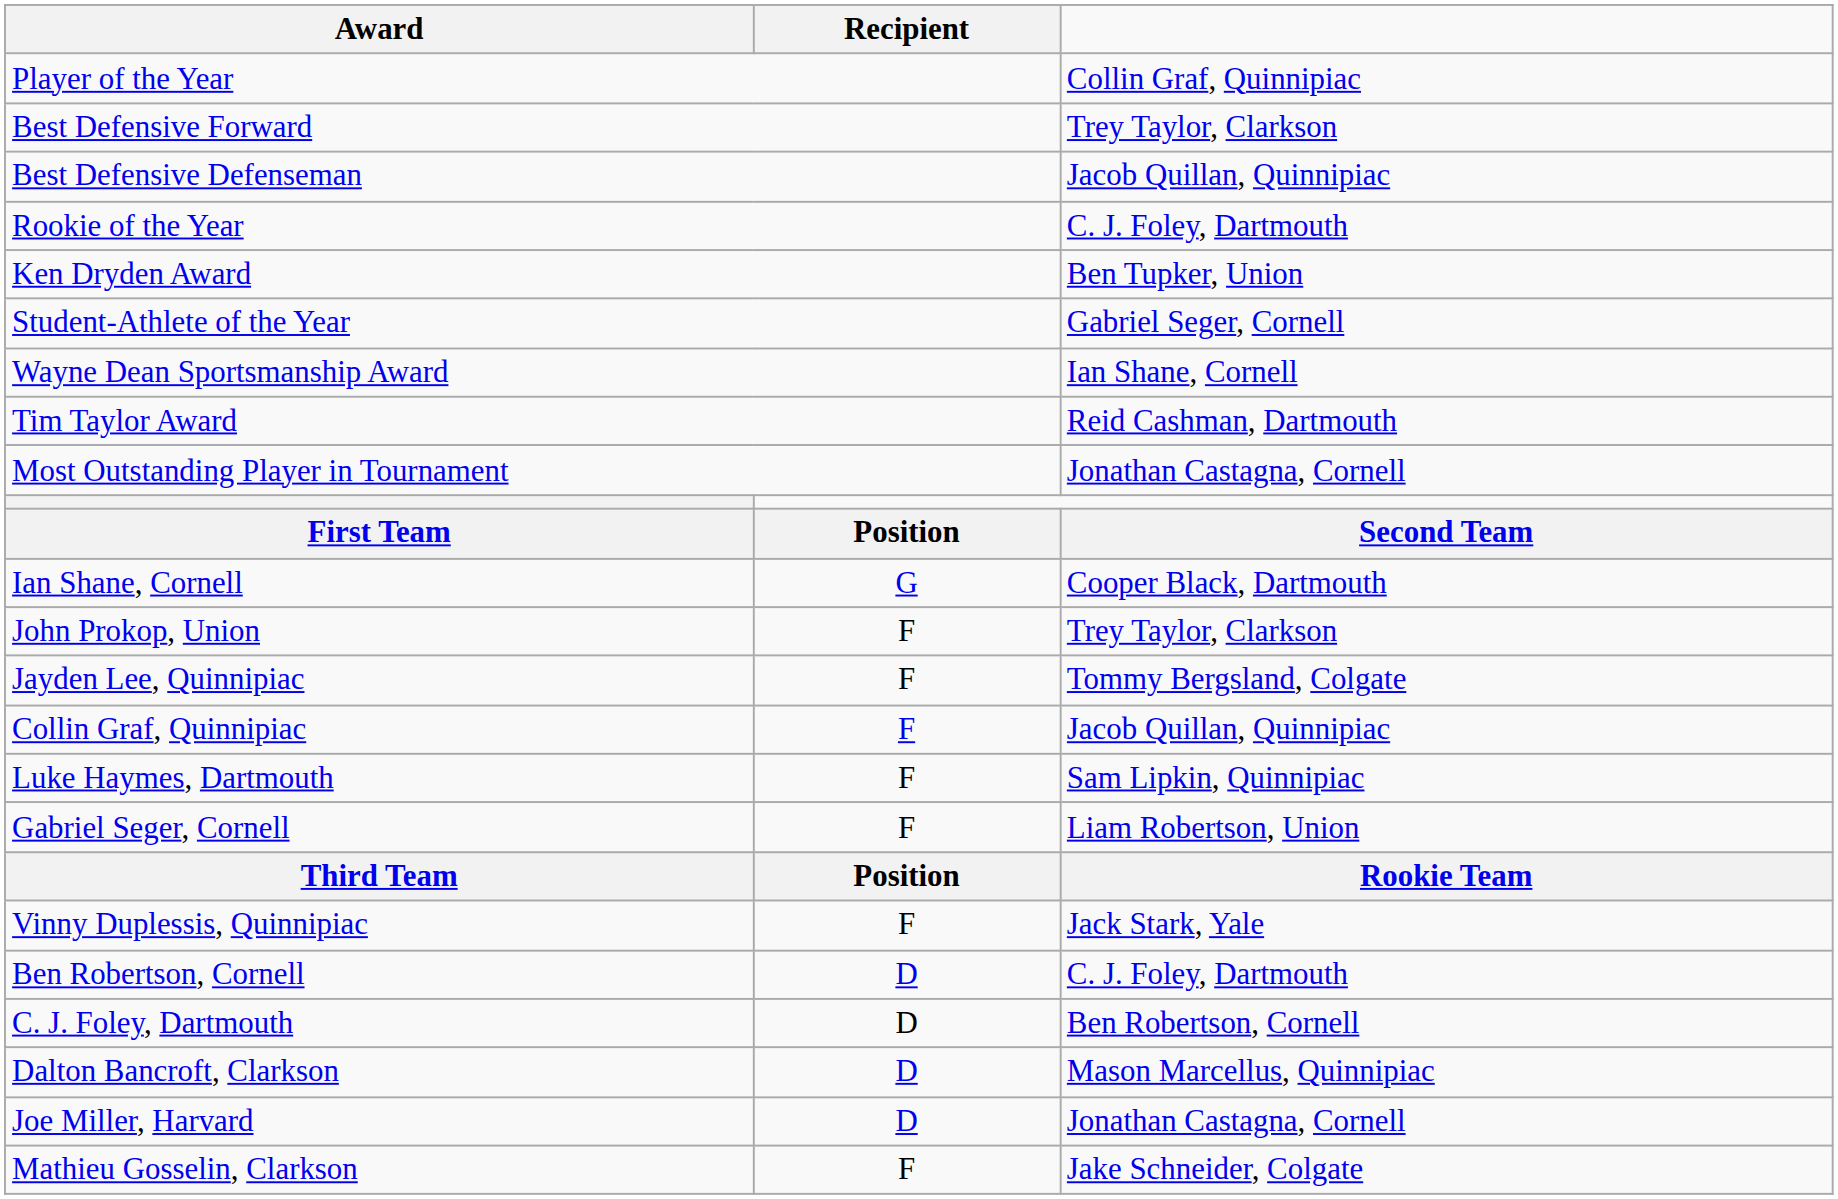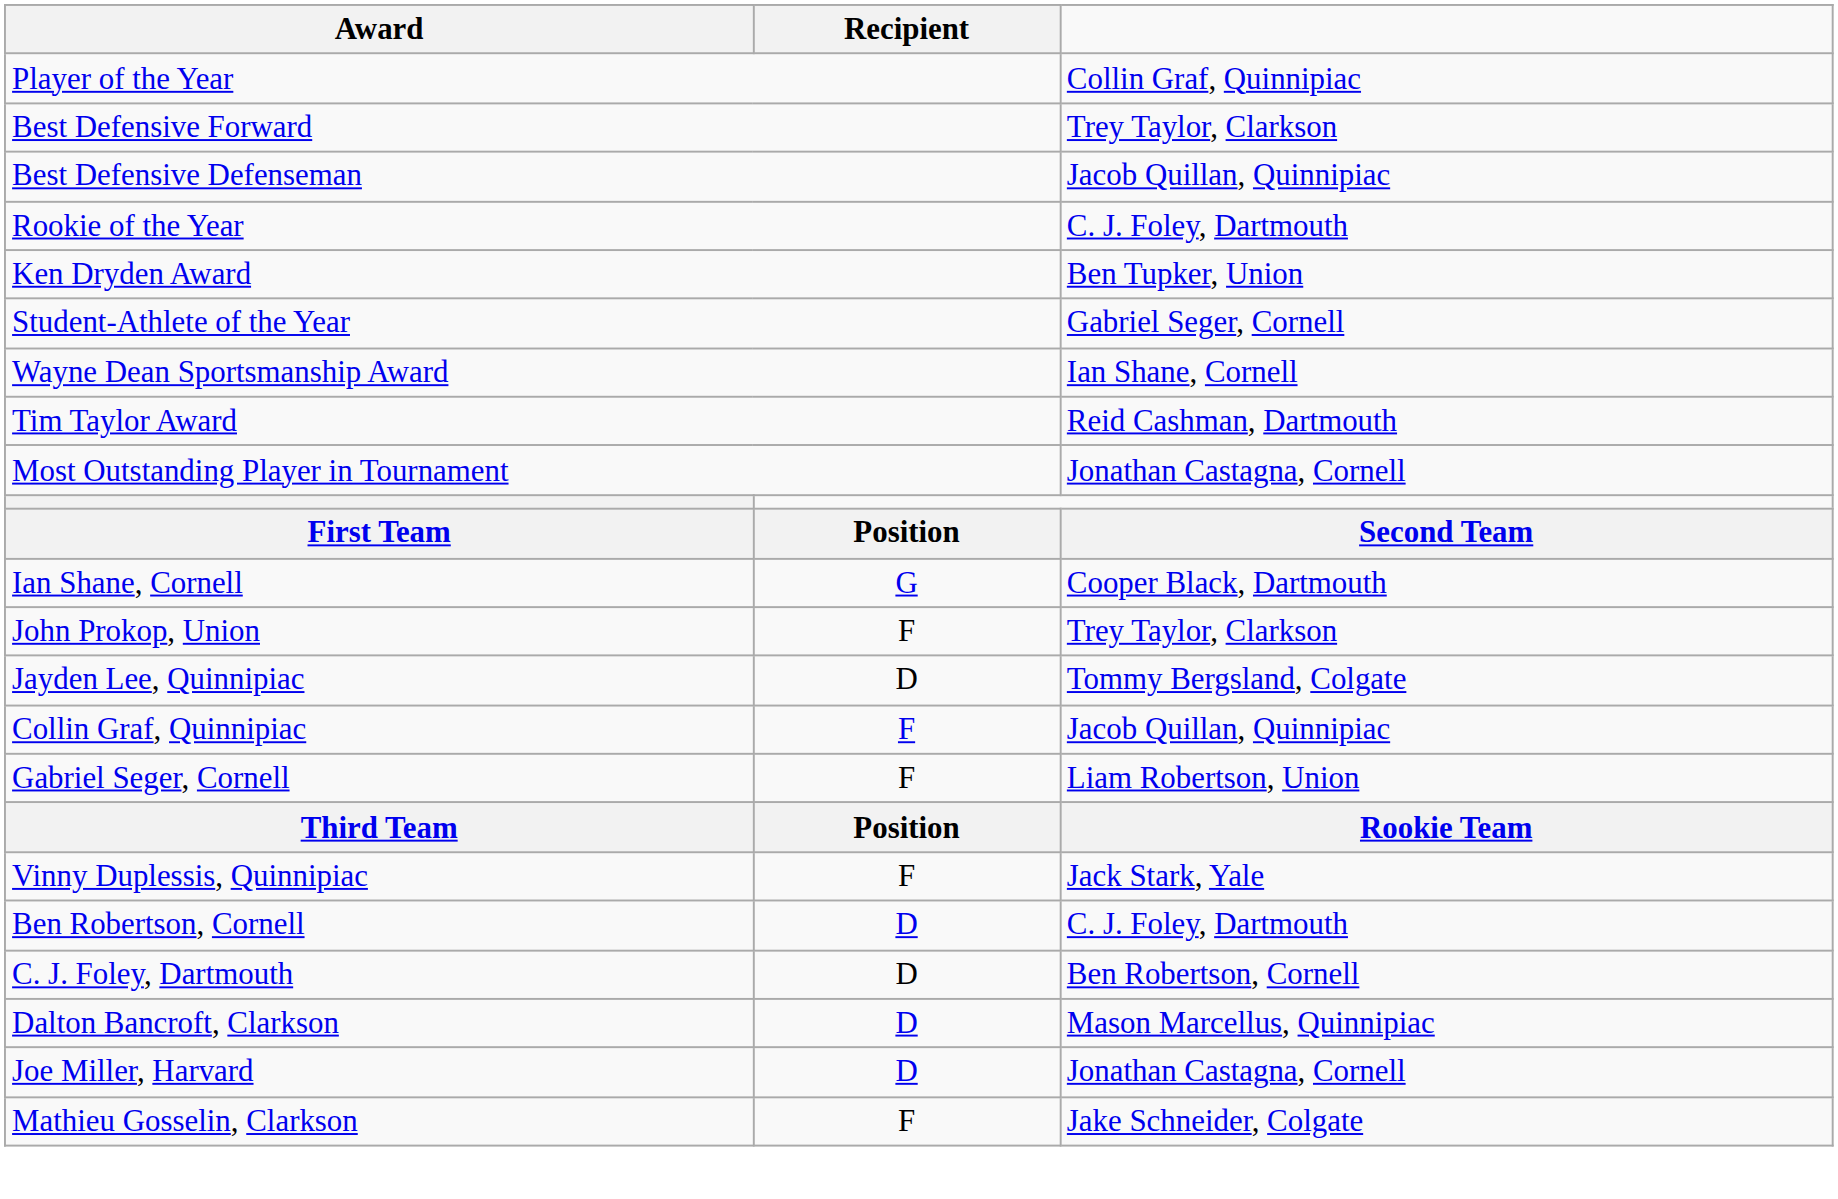Jayden Lee, Quinnipiac | Recipient: F -> D
- row: Luke Haymes, Dartmouth | F | Sam Lipkin, Quinnipiac
